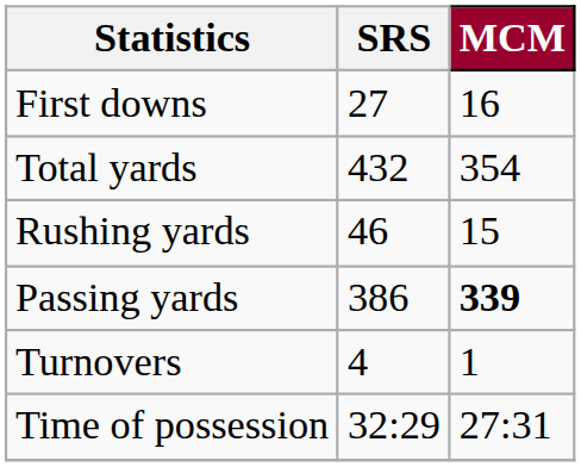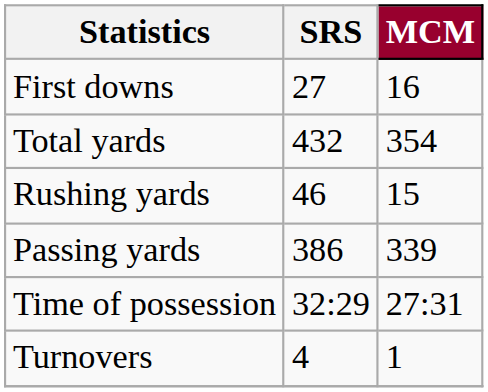Passing yards | MCM: bold -> normal
rows swapped: Turnovers <-> Time of possession
